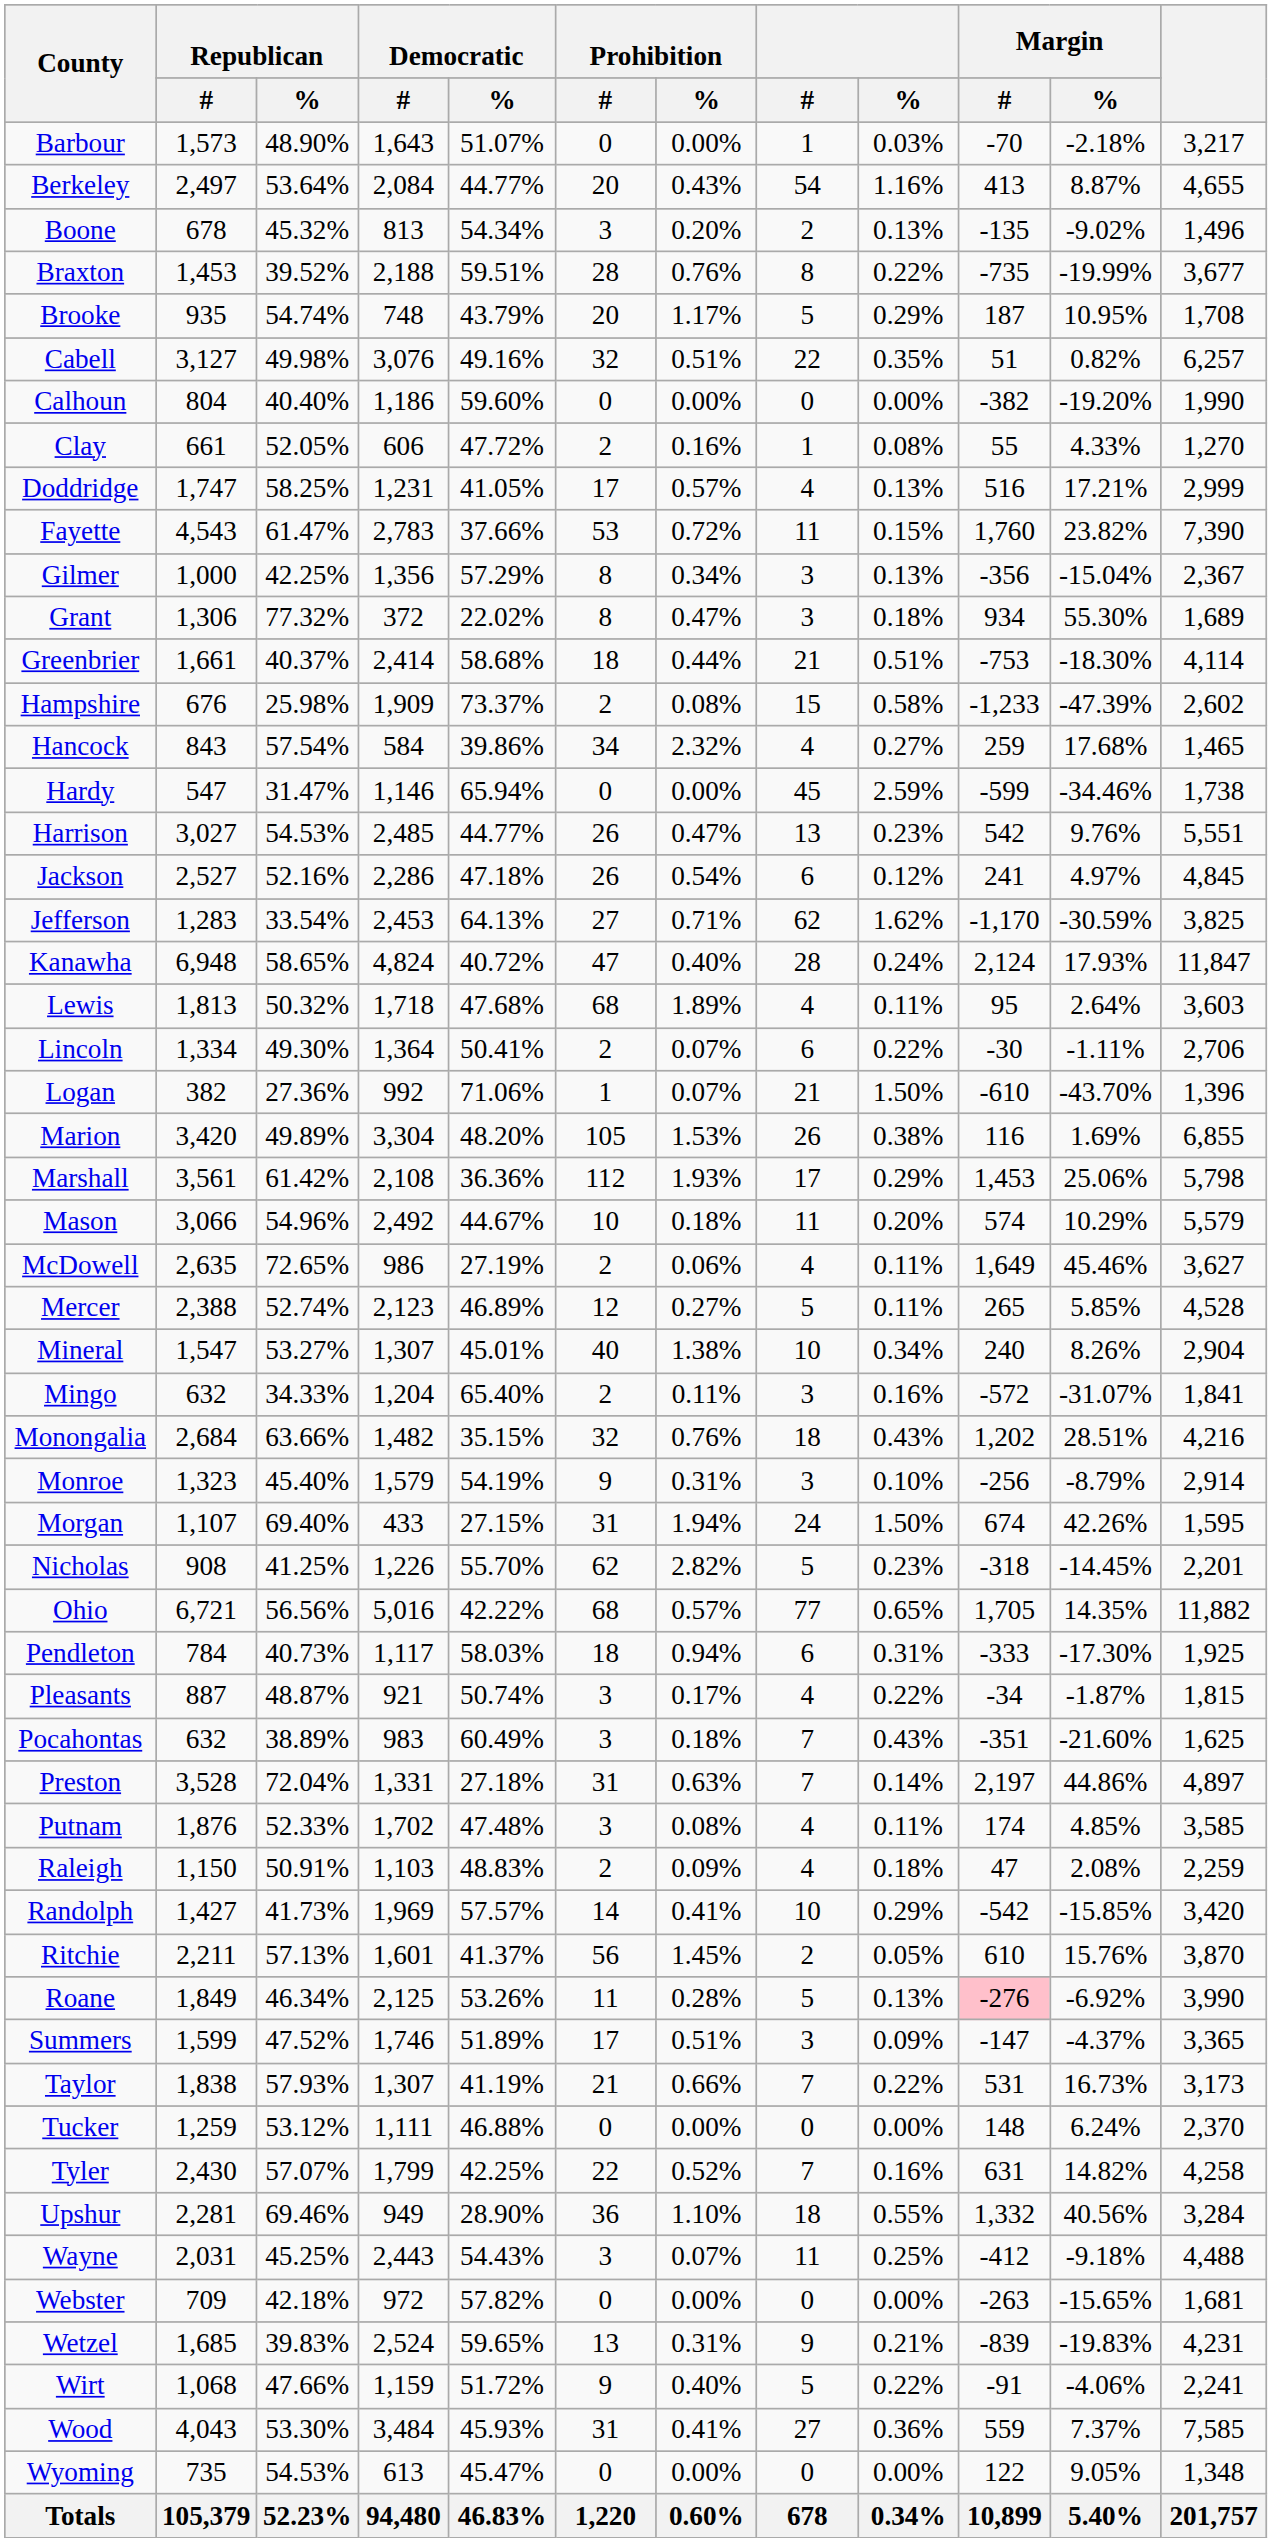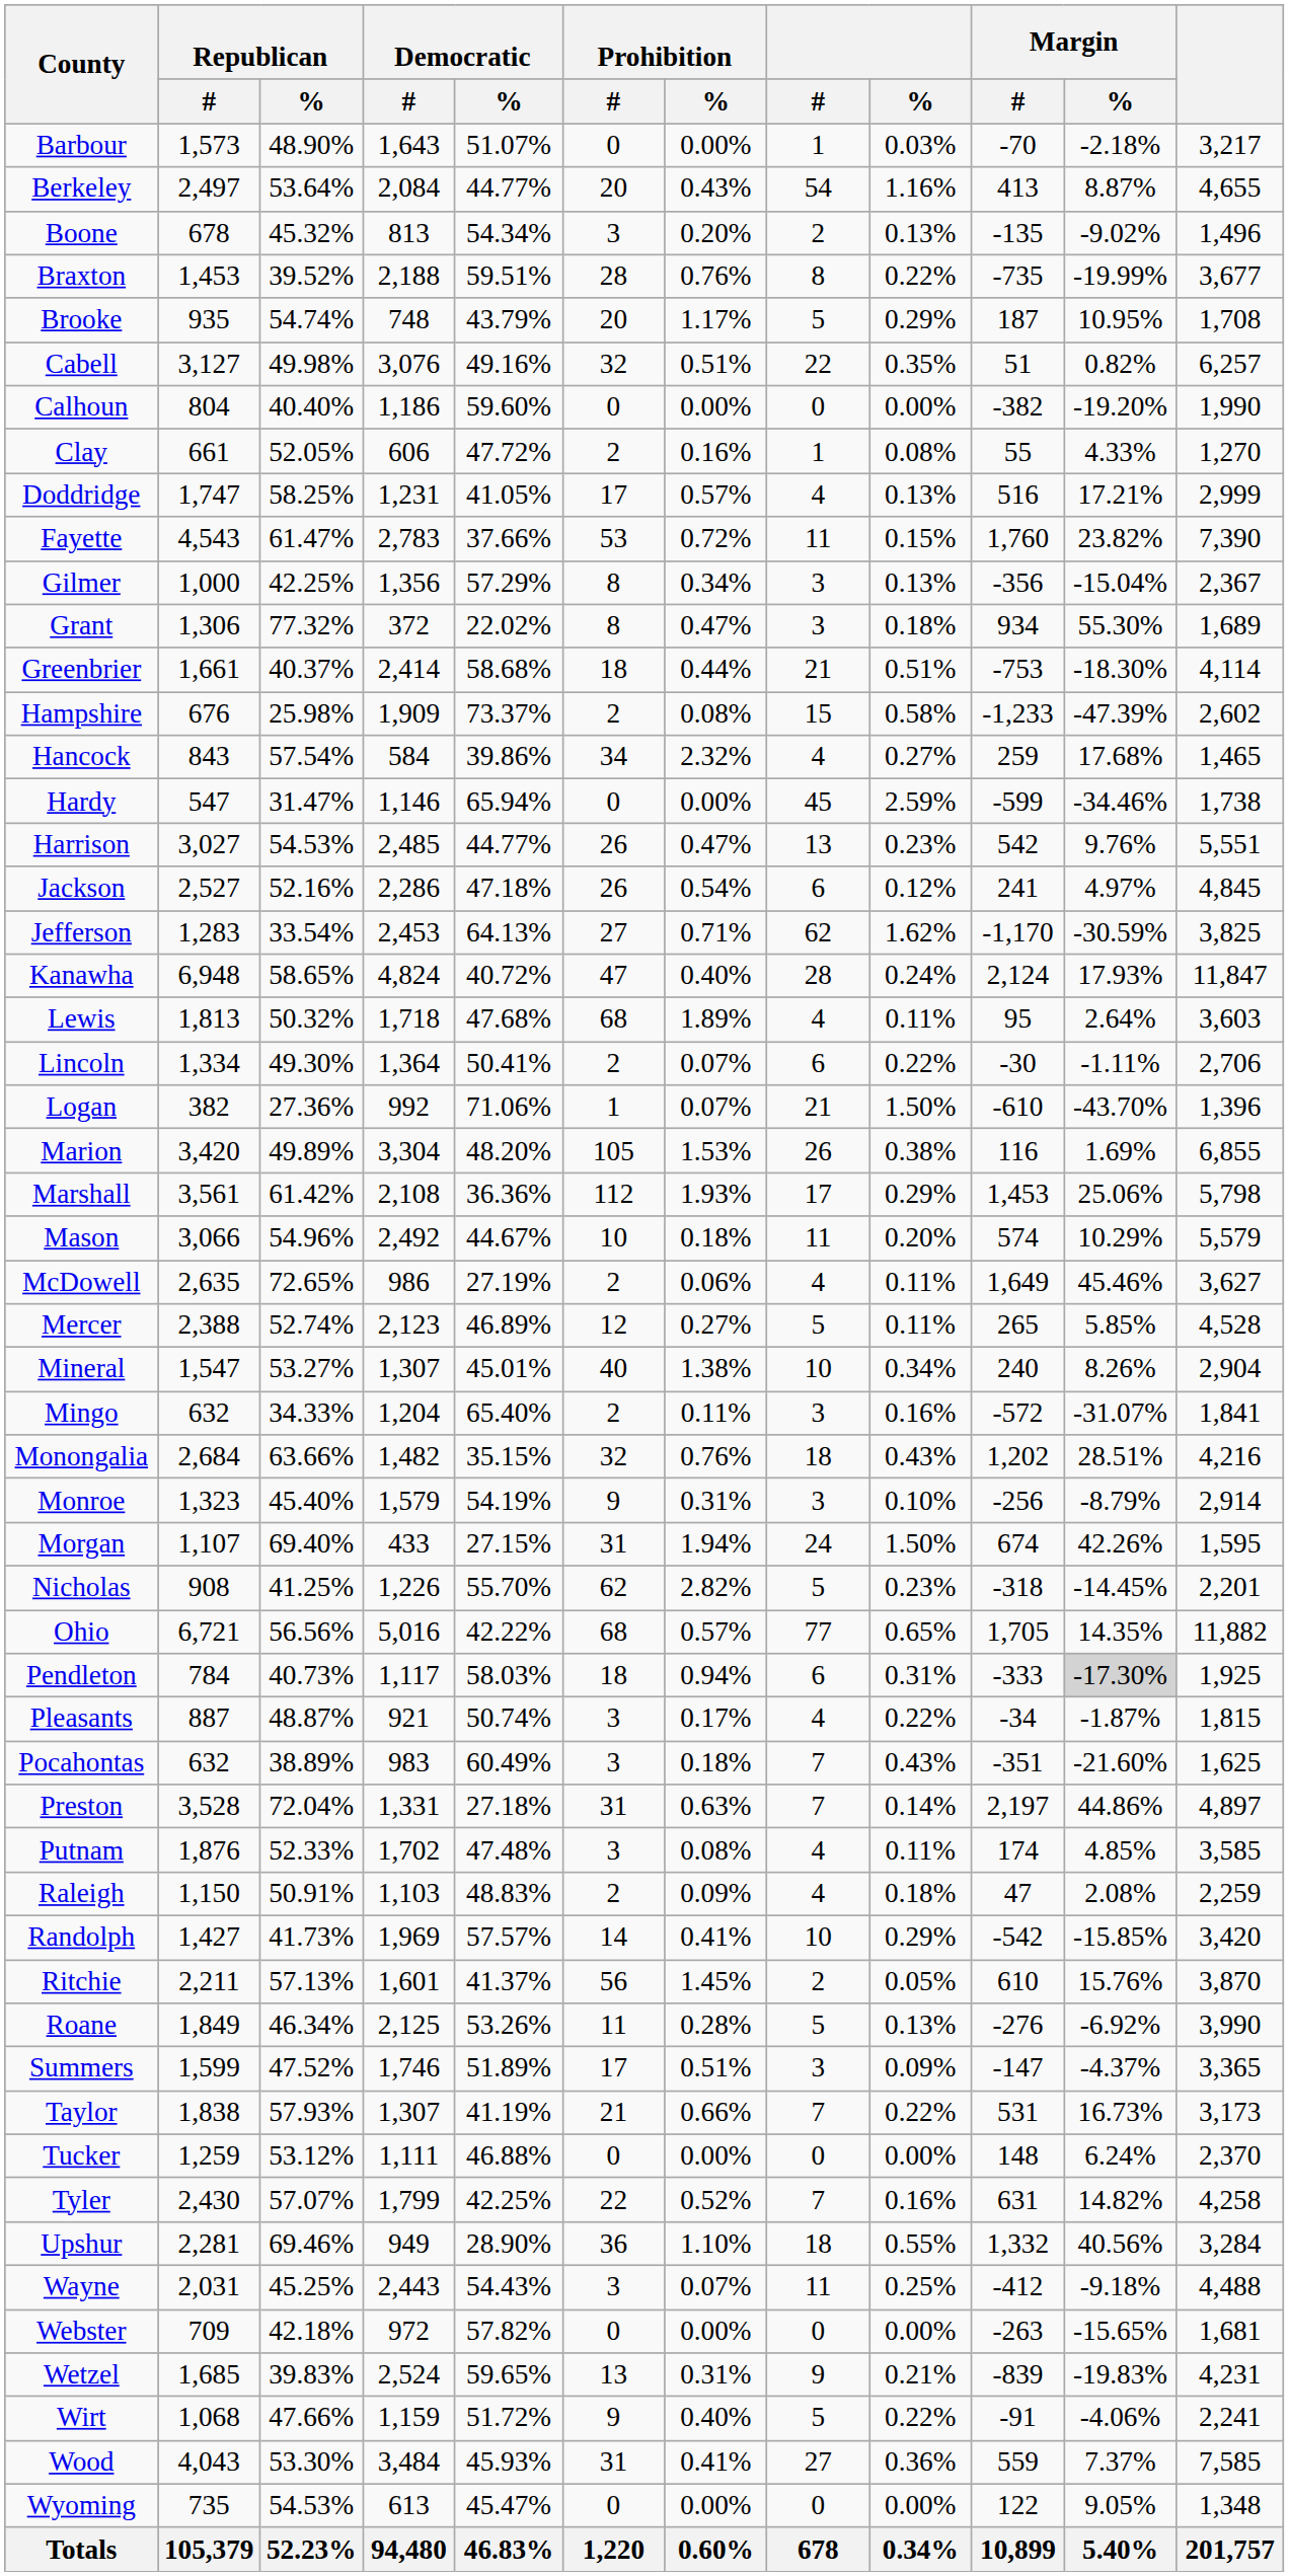Pendleton | Margin / %: no background -> lightgrey background
Roane | Margin / #: pink background -> no background
